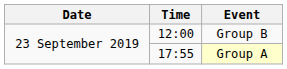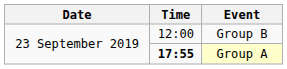Group A | Time: normal -> bold
